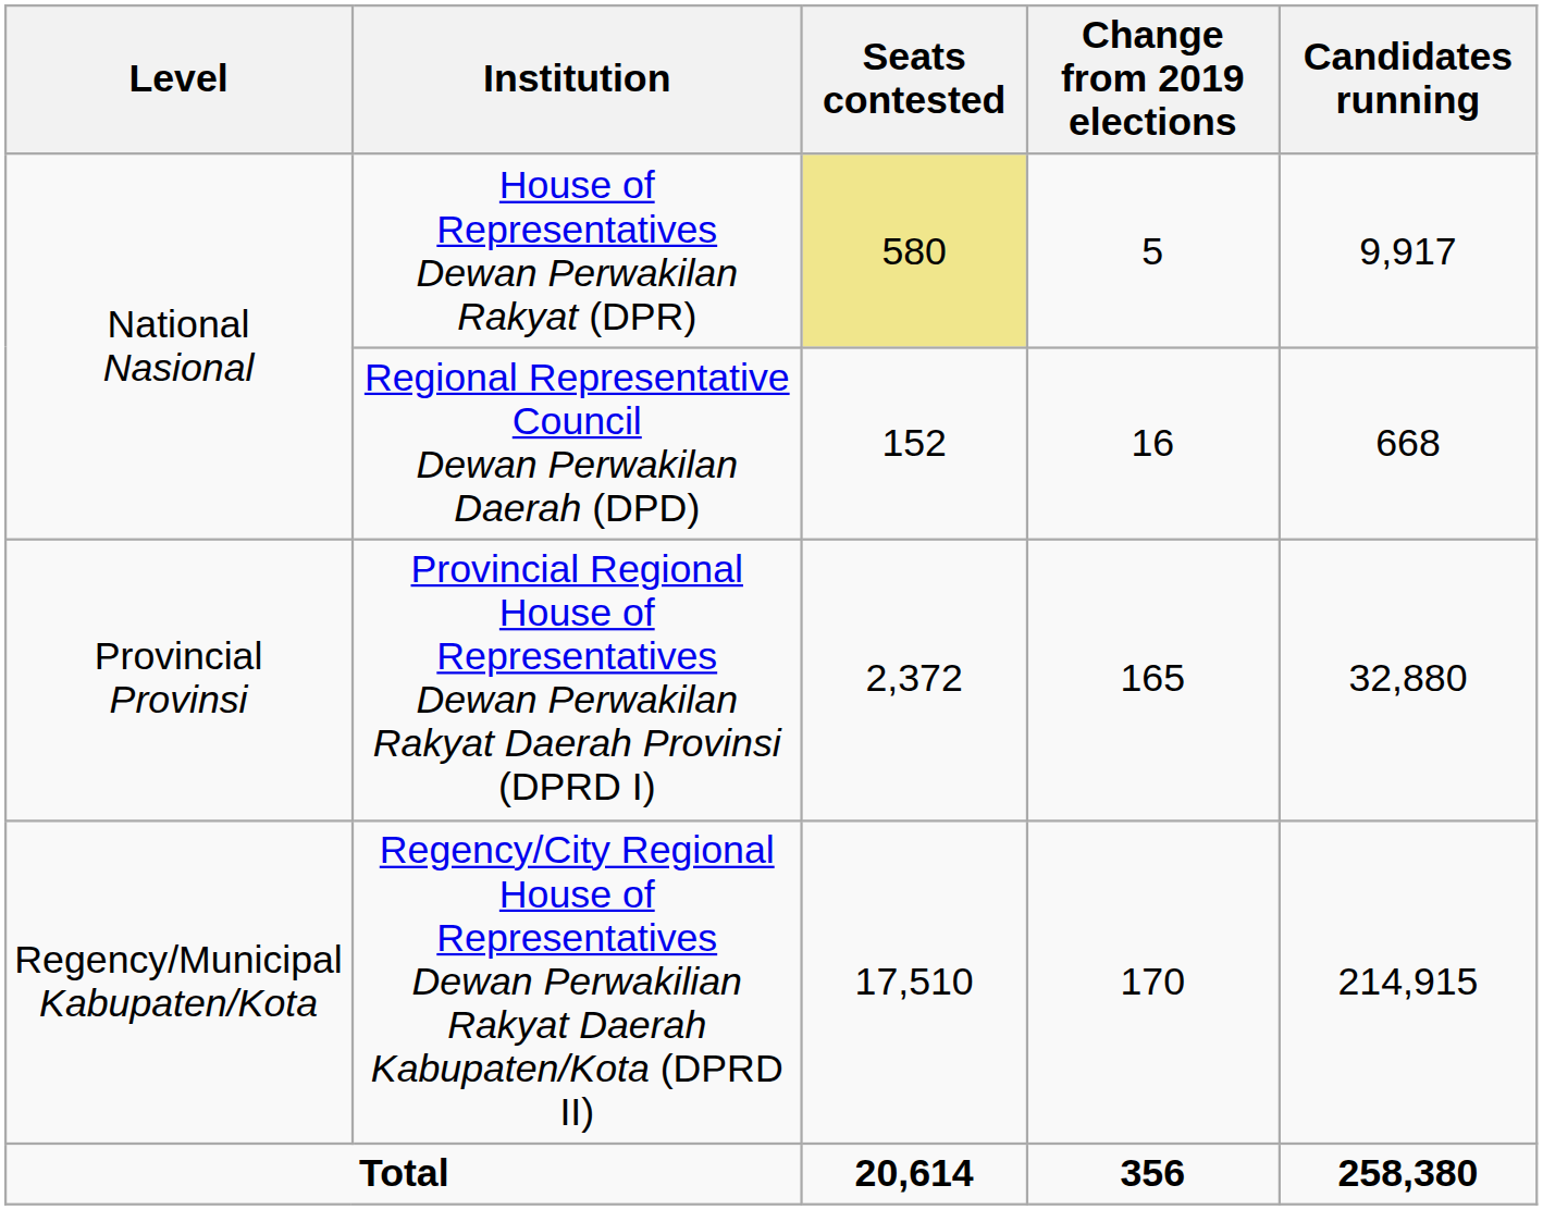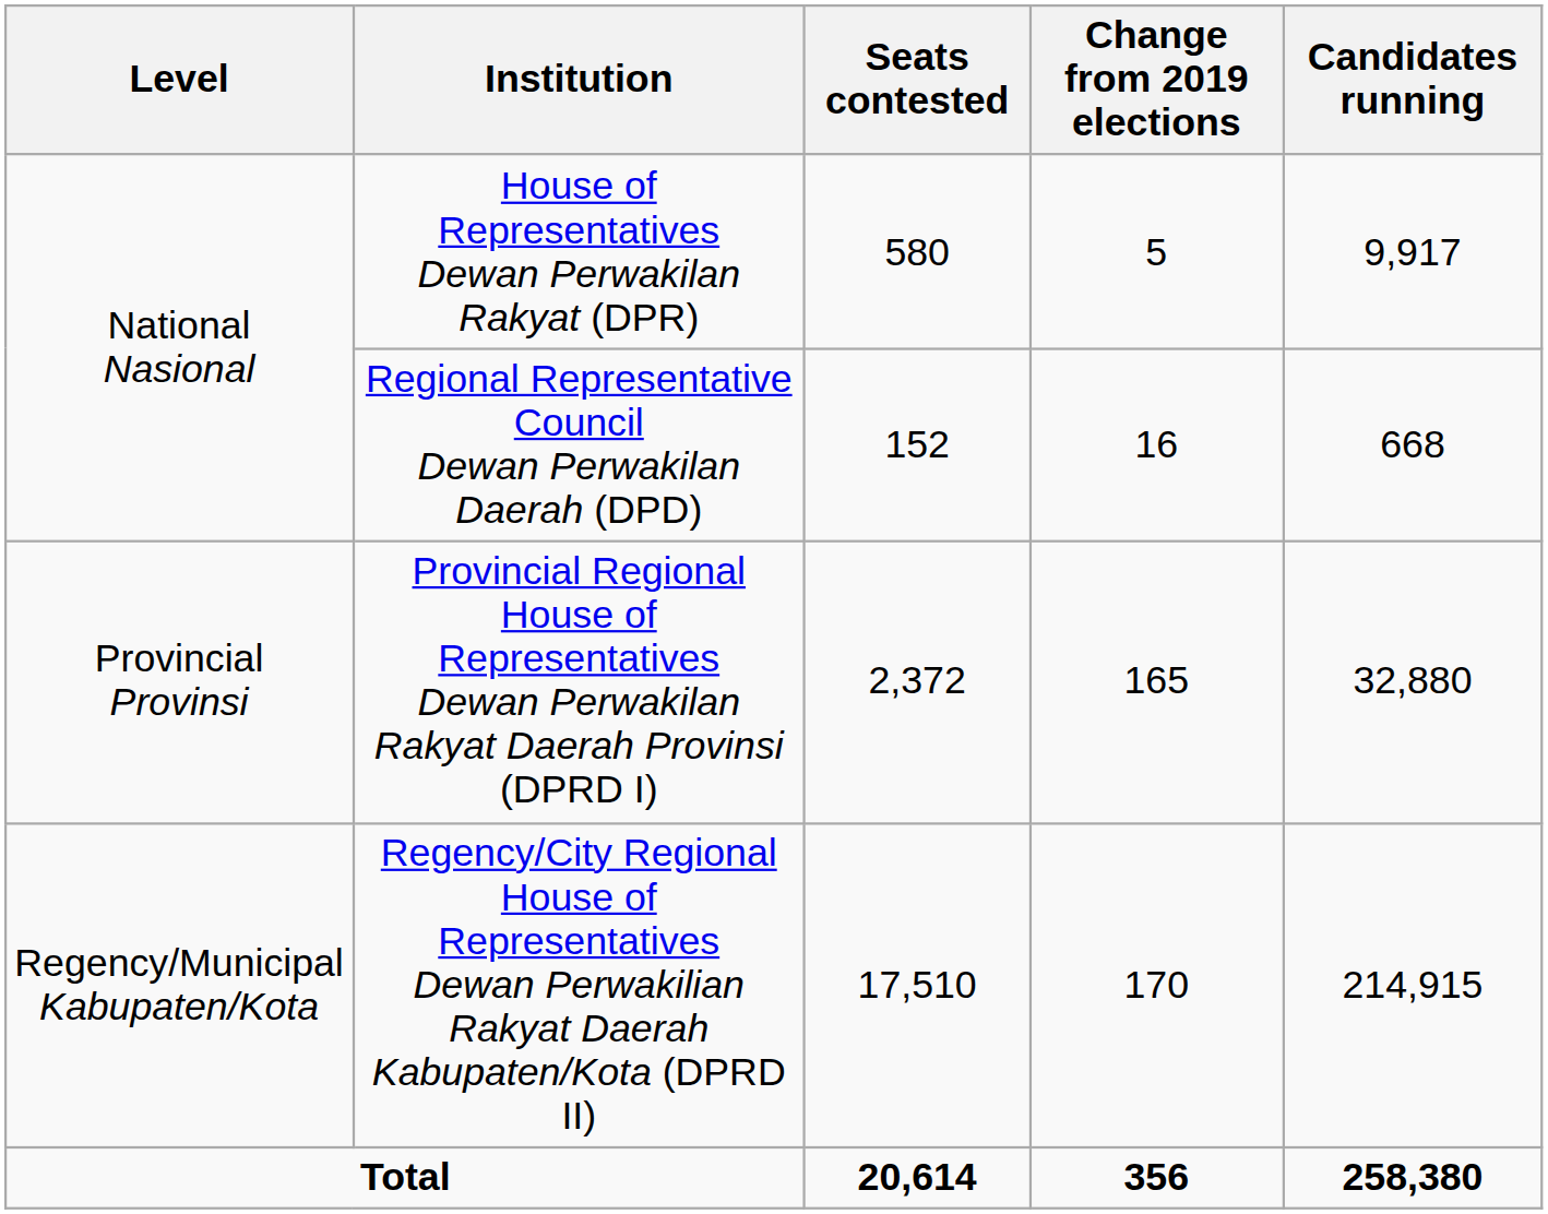House of Representatives Dewan Perwakilan Rakyat (DPR) | Seats contested: khaki background -> no background
